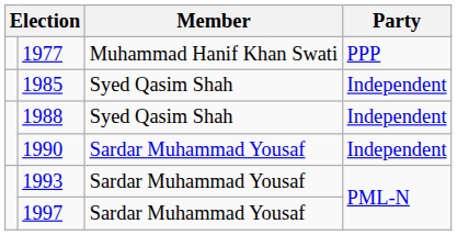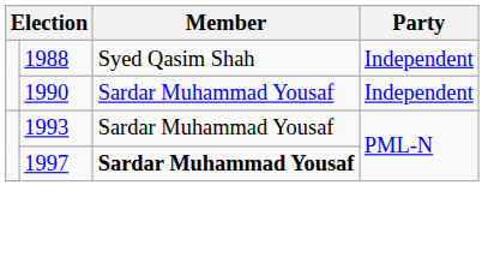- row: 1977 | Muhammad Hanif Khan Swati | PPP
- row: 1985 | Syed Qasim Shah | Independent
1997 | Member: normal -> bold
